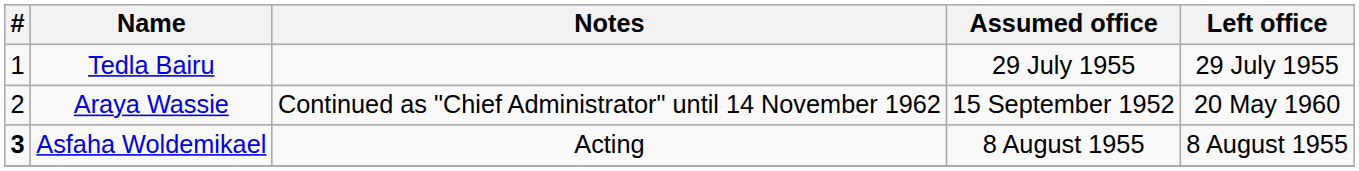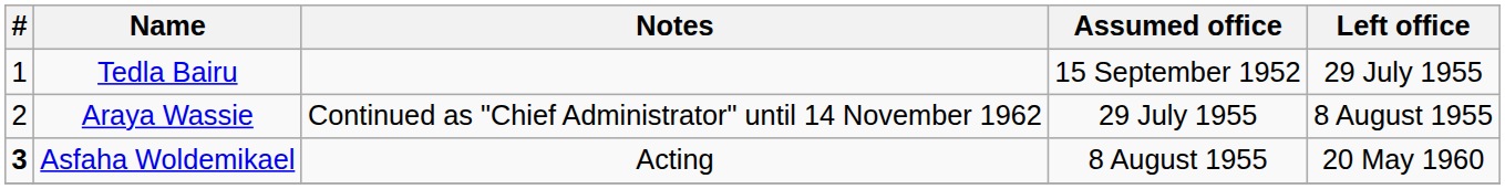Tedla Bairu | Assumed office: 29 July 1955 -> 15 September 1952
Araya Wassie | Assumed office: 15 September 1952 -> 29 July 1955
Araya Wassie | Left office: 20 May 1960 -> 8 August 1955
Asfaha Woldemikael | Left office: 8 August 1955 -> 20 May 1960
